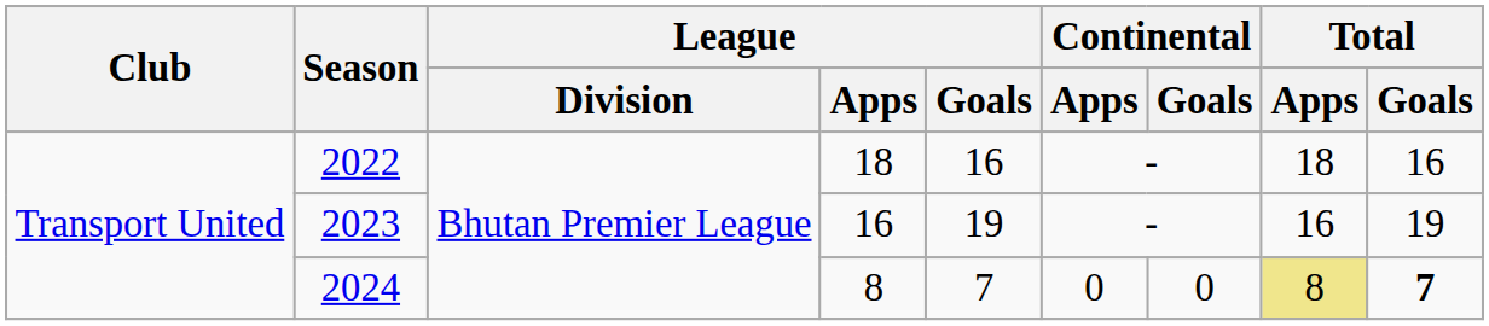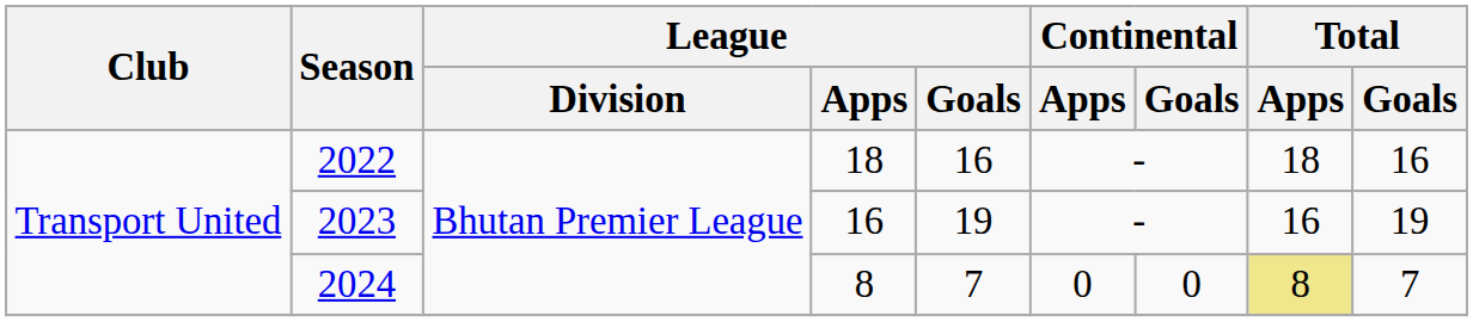2024 | Total / Goals: bold -> normal
